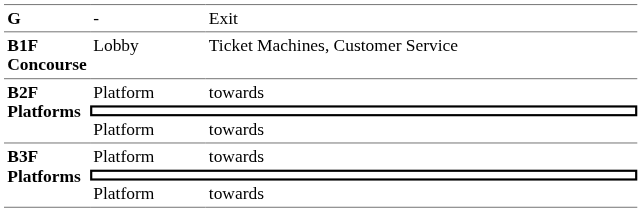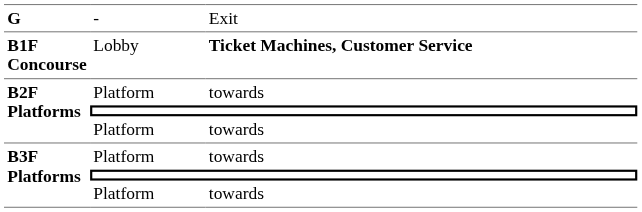B1F Concourse | column 3: normal -> bold
